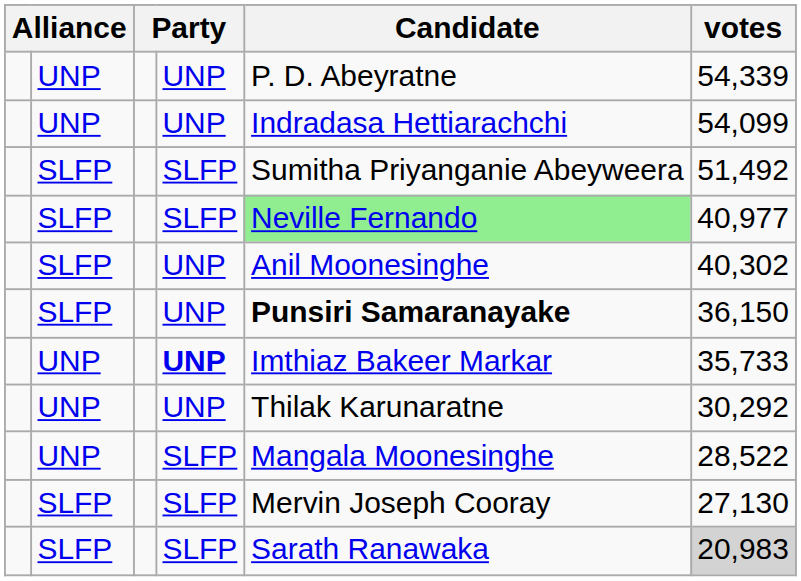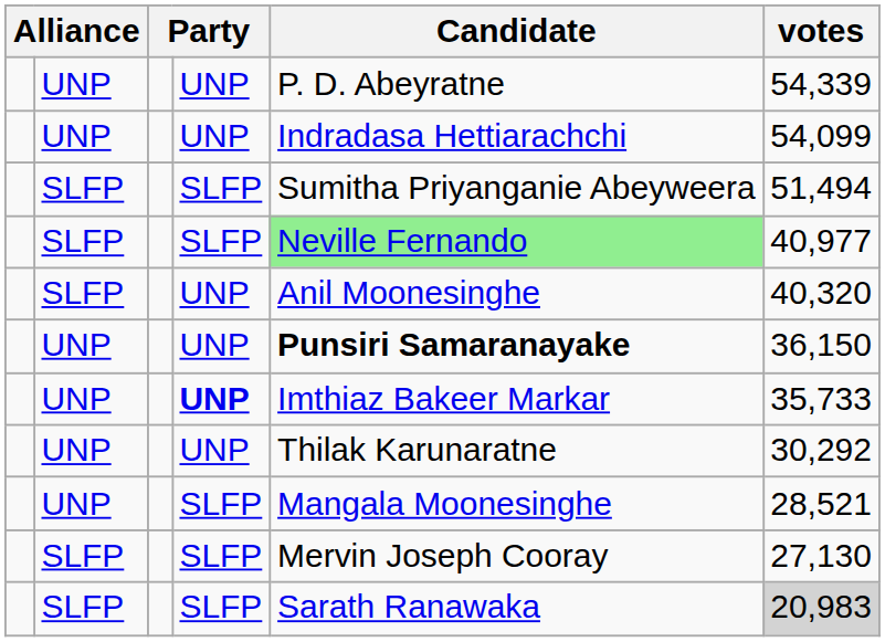row 4 | votes: 51,492 -> 51,494
row 6 | votes: 40,302 -> 40,320
row 7 | column 2: SLFP -> UNP
row 10 | votes: 28,522 -> 28,521
